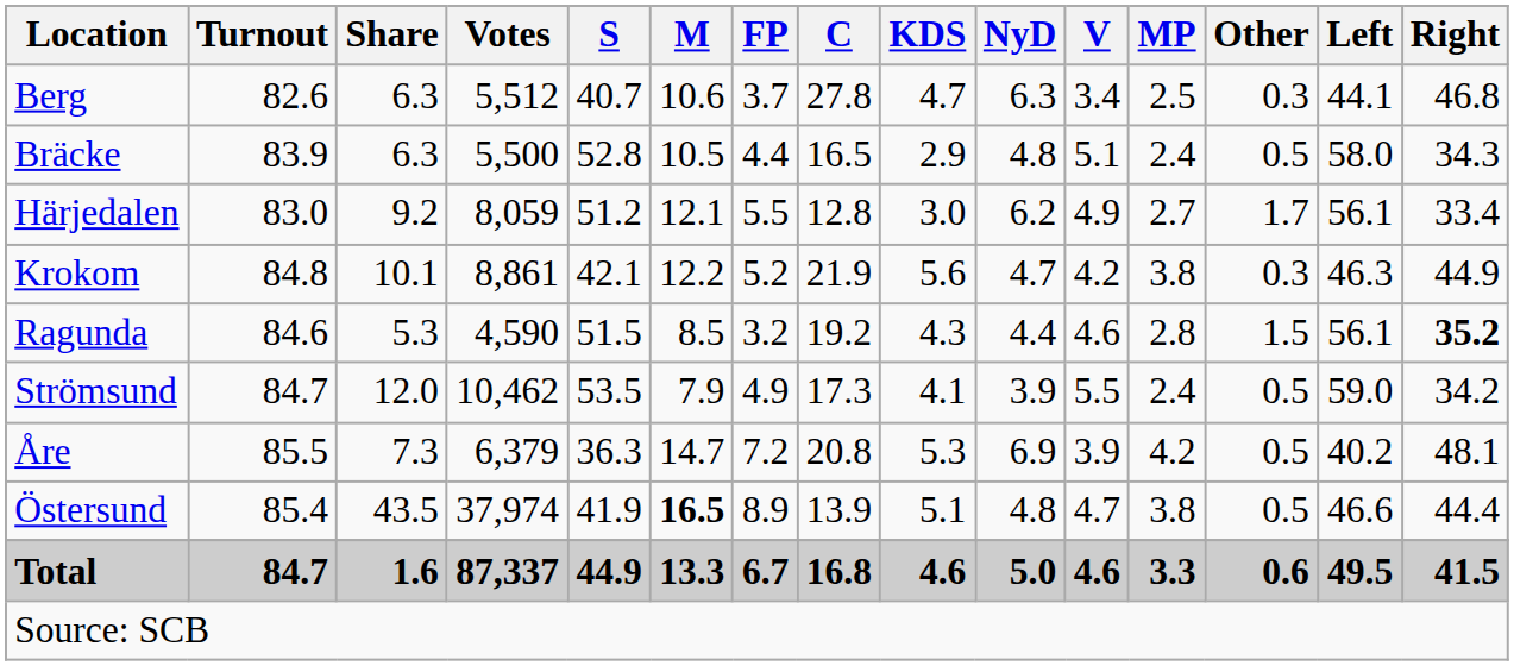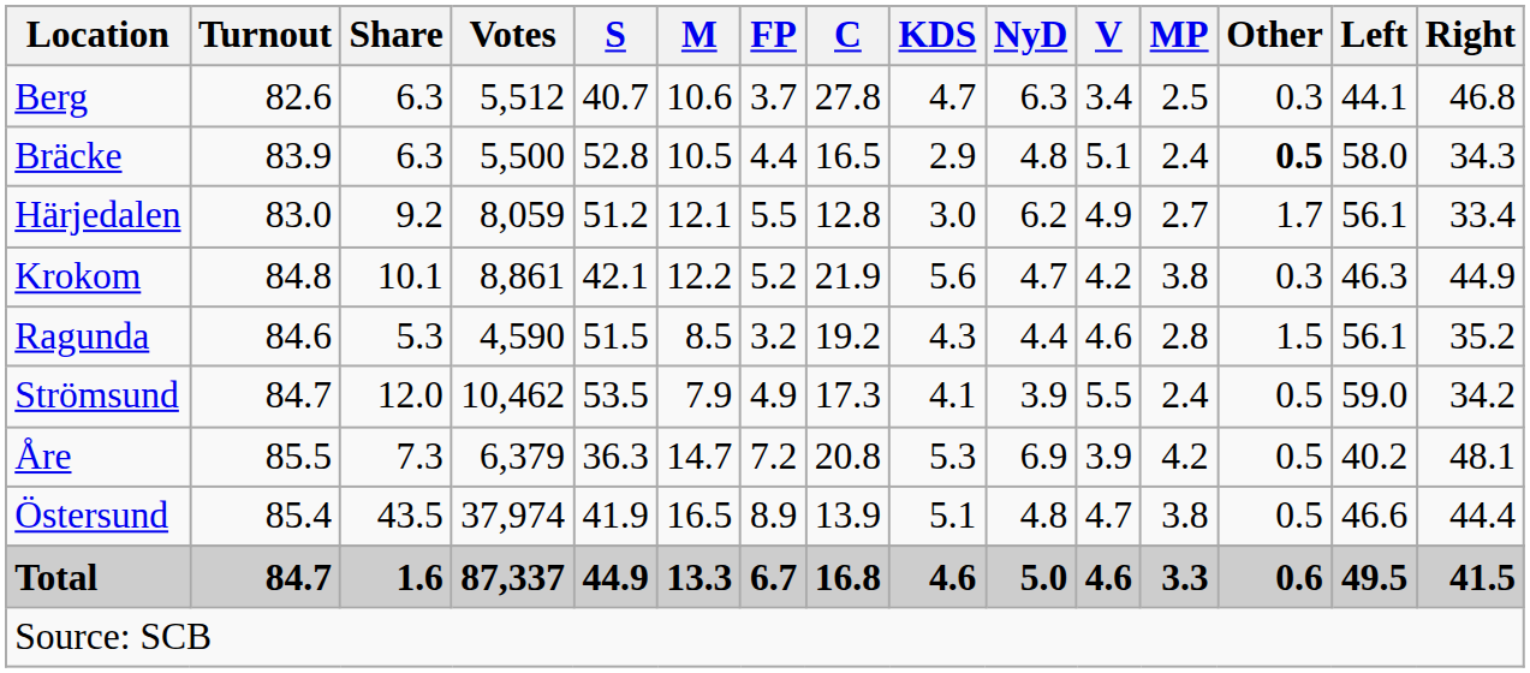Bräcke | Other: normal -> bold
Ragunda | Right: bold -> normal
Östersund | M: bold -> normal
